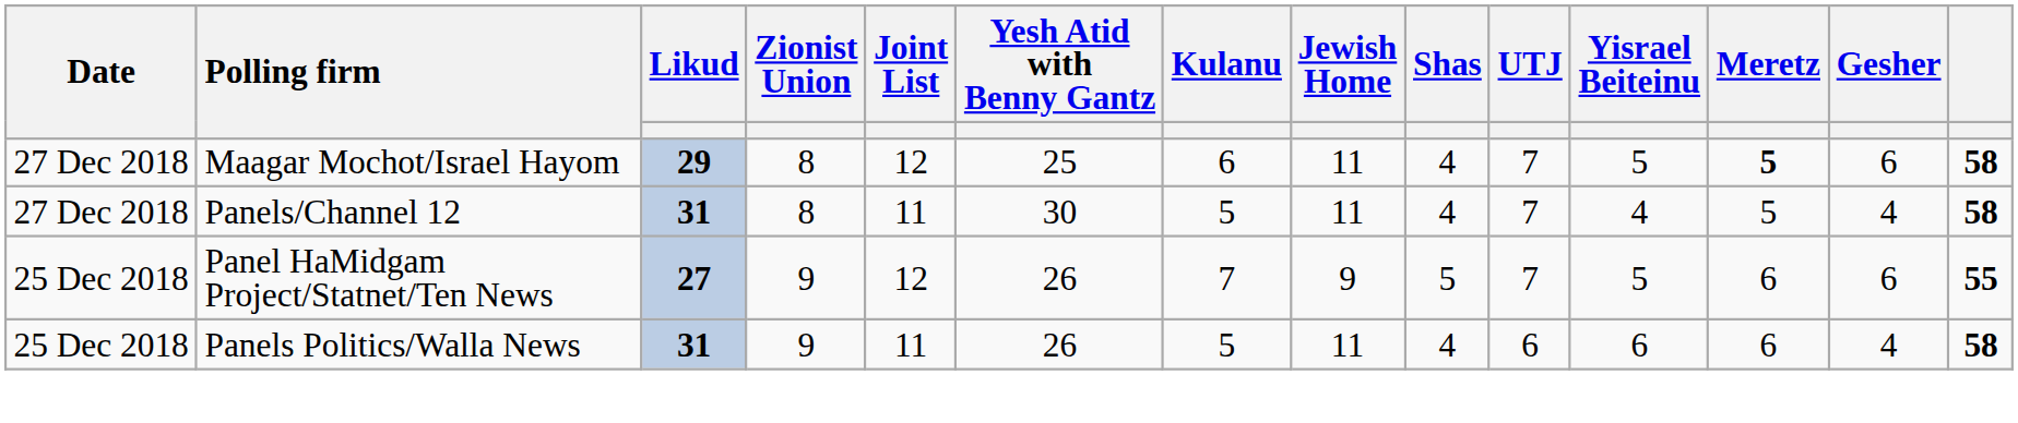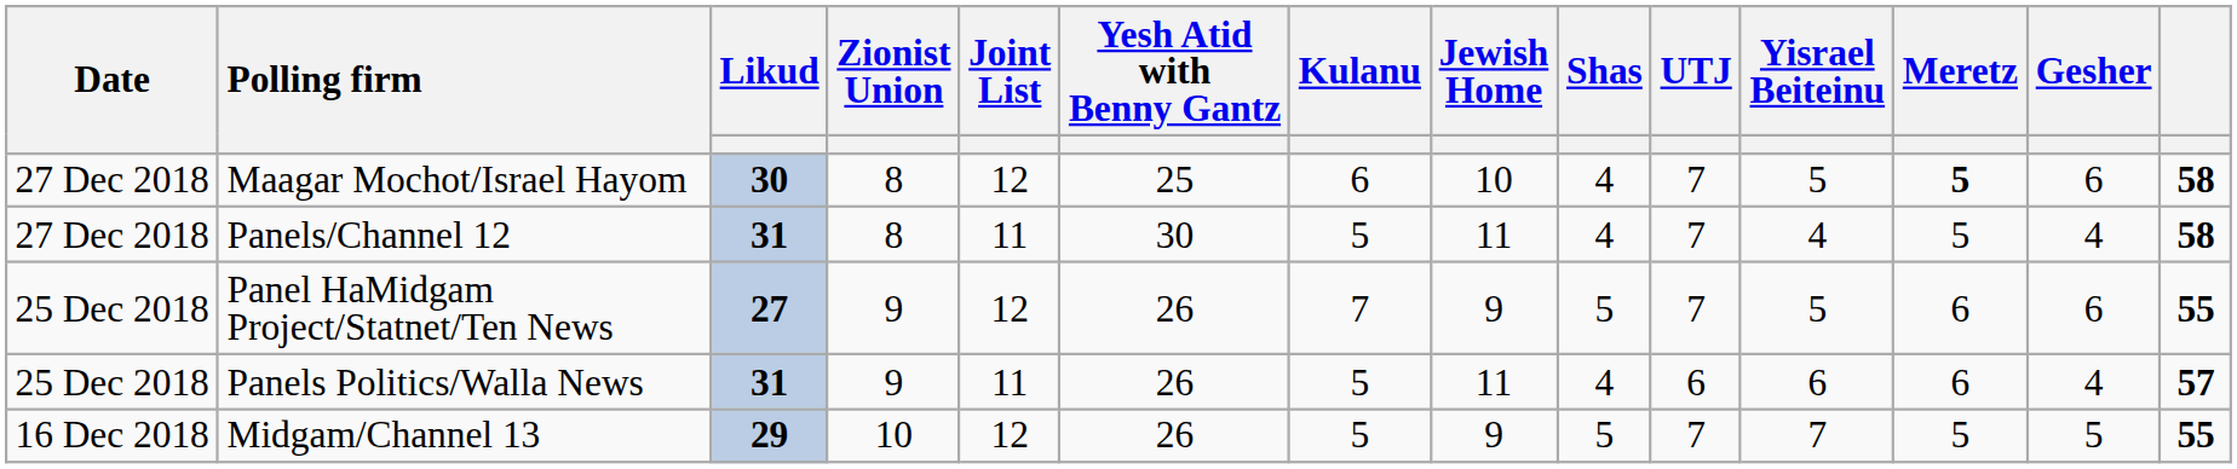Maagar Mochot/Israel Hayom | Likud: 29 -> 30
Maagar Mochot/Israel Hayom | Jewish Home: 11 -> 10
Panels Politics/Walla News | column 14: 58 -> 57
+ row: 16 Dec 2018 | Midgam/Channel 13 | 29 | 10 | 12 | 26 | 5 | 9 | 5 | 7 | 7 | 5 | 5 | 55
